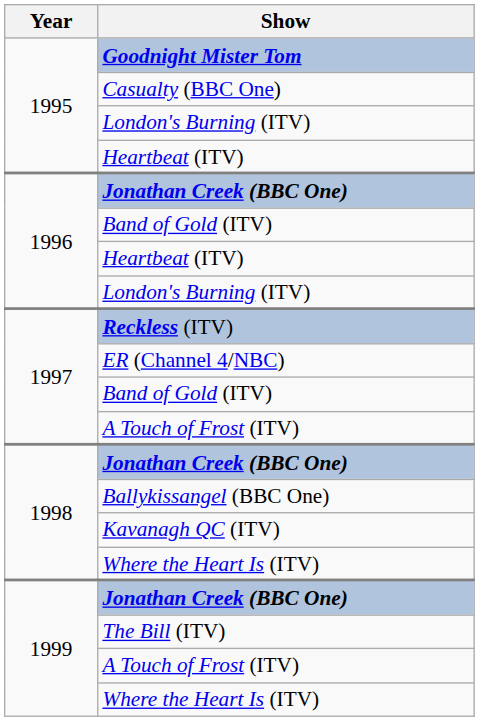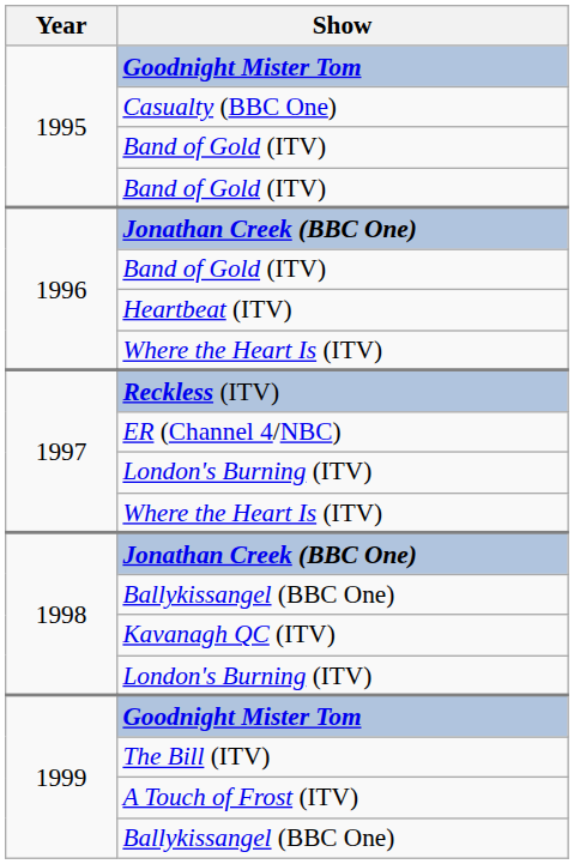row 4 | Show: London's Burning (ITV) -> Band of Gold (ITV)
row 5 | Show: Heartbeat (ITV) -> Band of Gold (ITV)
row 9 | Show: London's Burning (ITV) -> Where the Heart Is (ITV)
row 12 | Show: Band of Gold (ITV) -> London's Burning (ITV)
row 13 | Show: A Touch of Frost (ITV) -> Where the Heart Is (ITV)
row 17 | Show: Where the Heart Is (ITV) -> London's Burning (ITV)
row 18 | Show: Jonathan Creek (BBC One) -> Goodnight Mister Tom
row 21 | Show: Where the Heart Is (ITV) -> Ballykissangel (BBC One)
